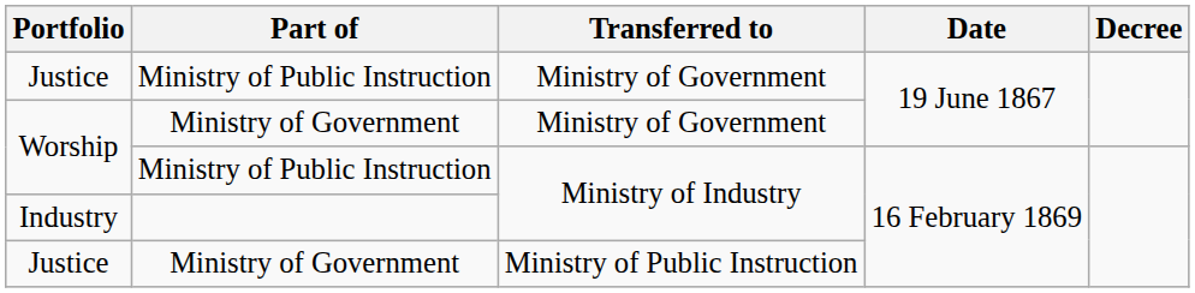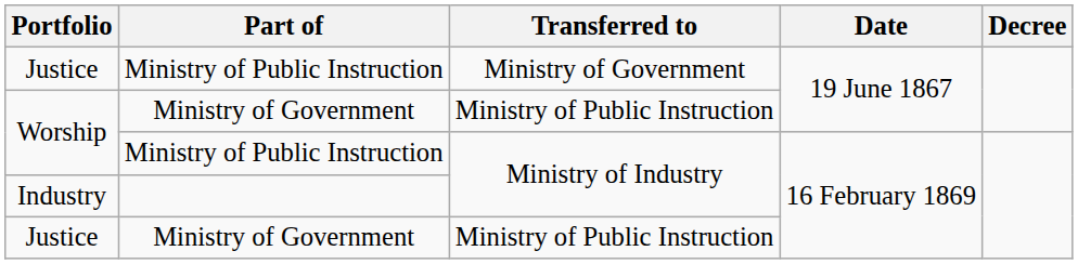Worship / Ministry of Government | Transferred to: Ministry of Government -> Ministry of Public Instruction
